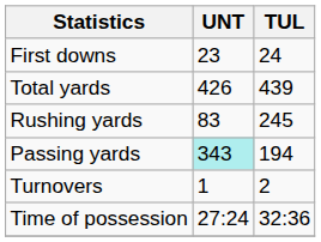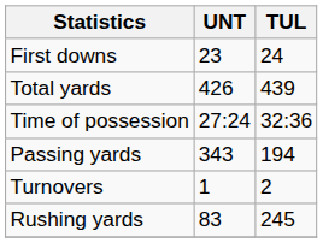rows swapped: Rushing yards <-> Time of possession
Passing yards | UNT: paleturquoise background -> no background
